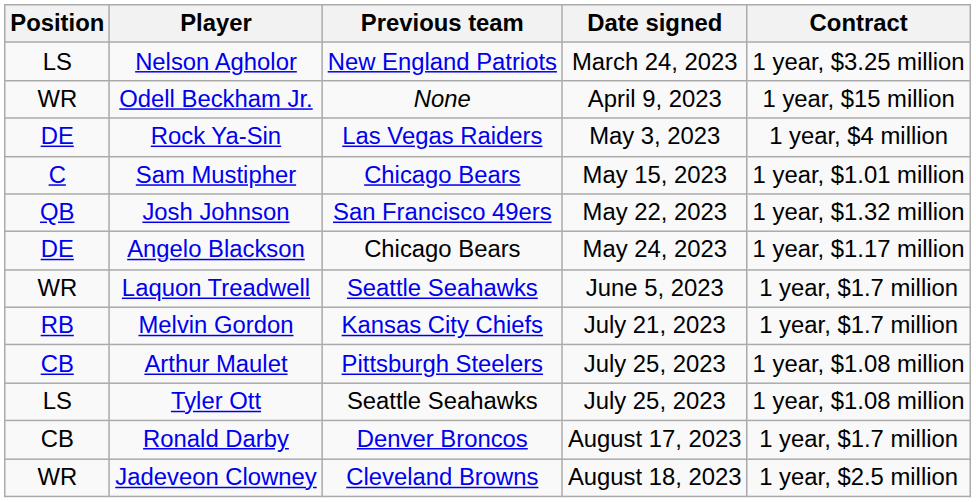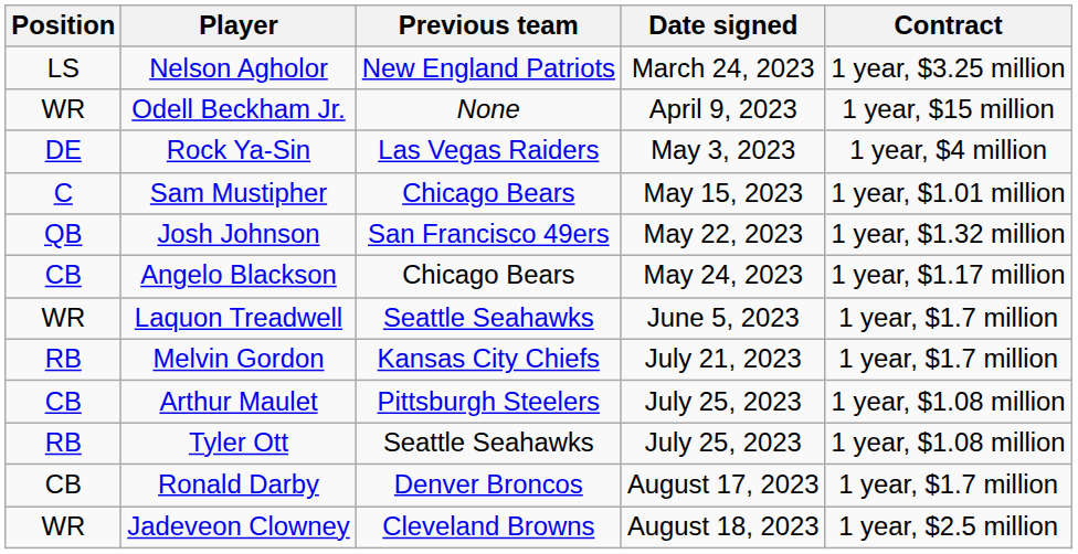Angelo Blackson | Position: DE -> CB
Tyler Ott | Position: LS -> RB
